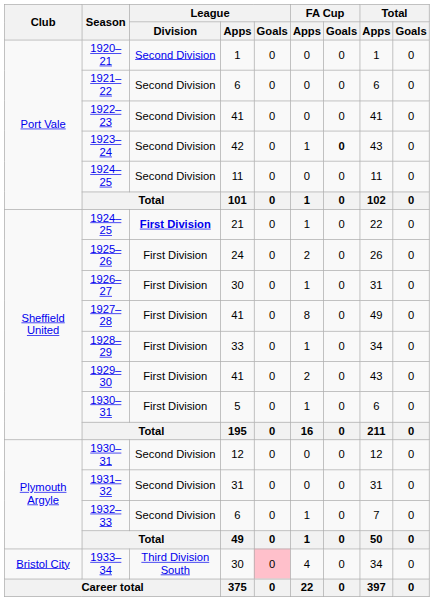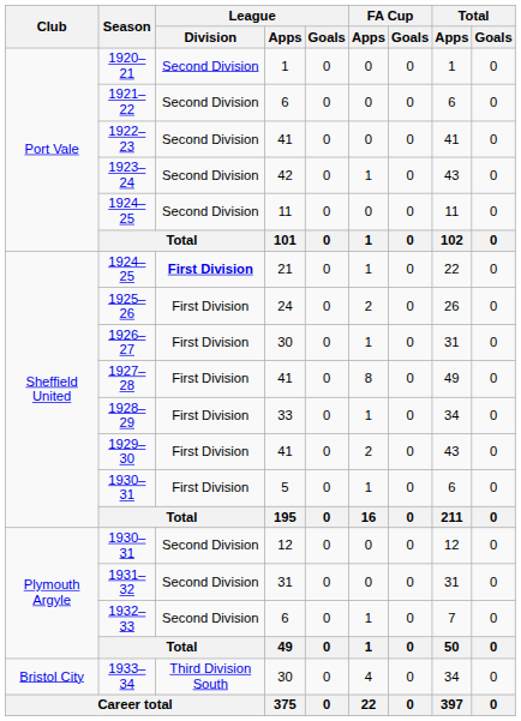1923–24 | FA Cup / Goals: bold -> normal
1933–34 | League / Goals: pink background -> no background
